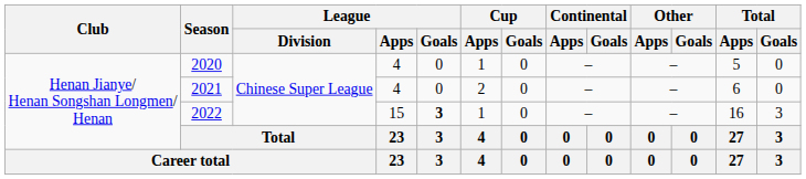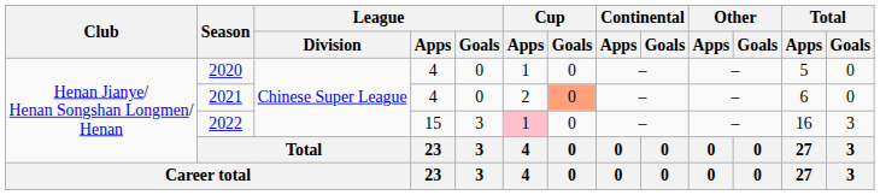2021 | Cup / Goals: no background -> lightsalmon background
2022 | League / Goals: bold -> normal
2022 | Cup / Apps: no background -> pink background
